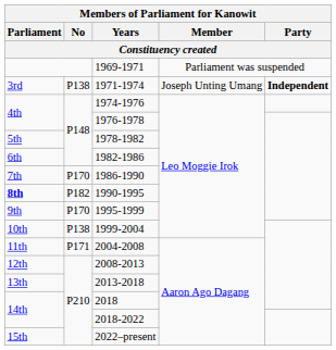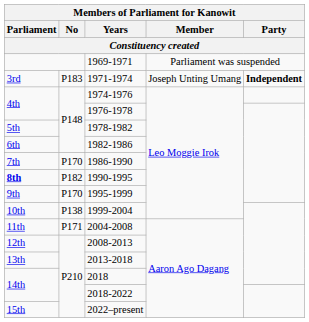1971-1974 | No: P138 -> P183
